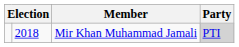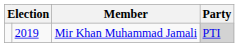Mir Khan Muhammad Jamali | column 2: 2018 -> 2019
